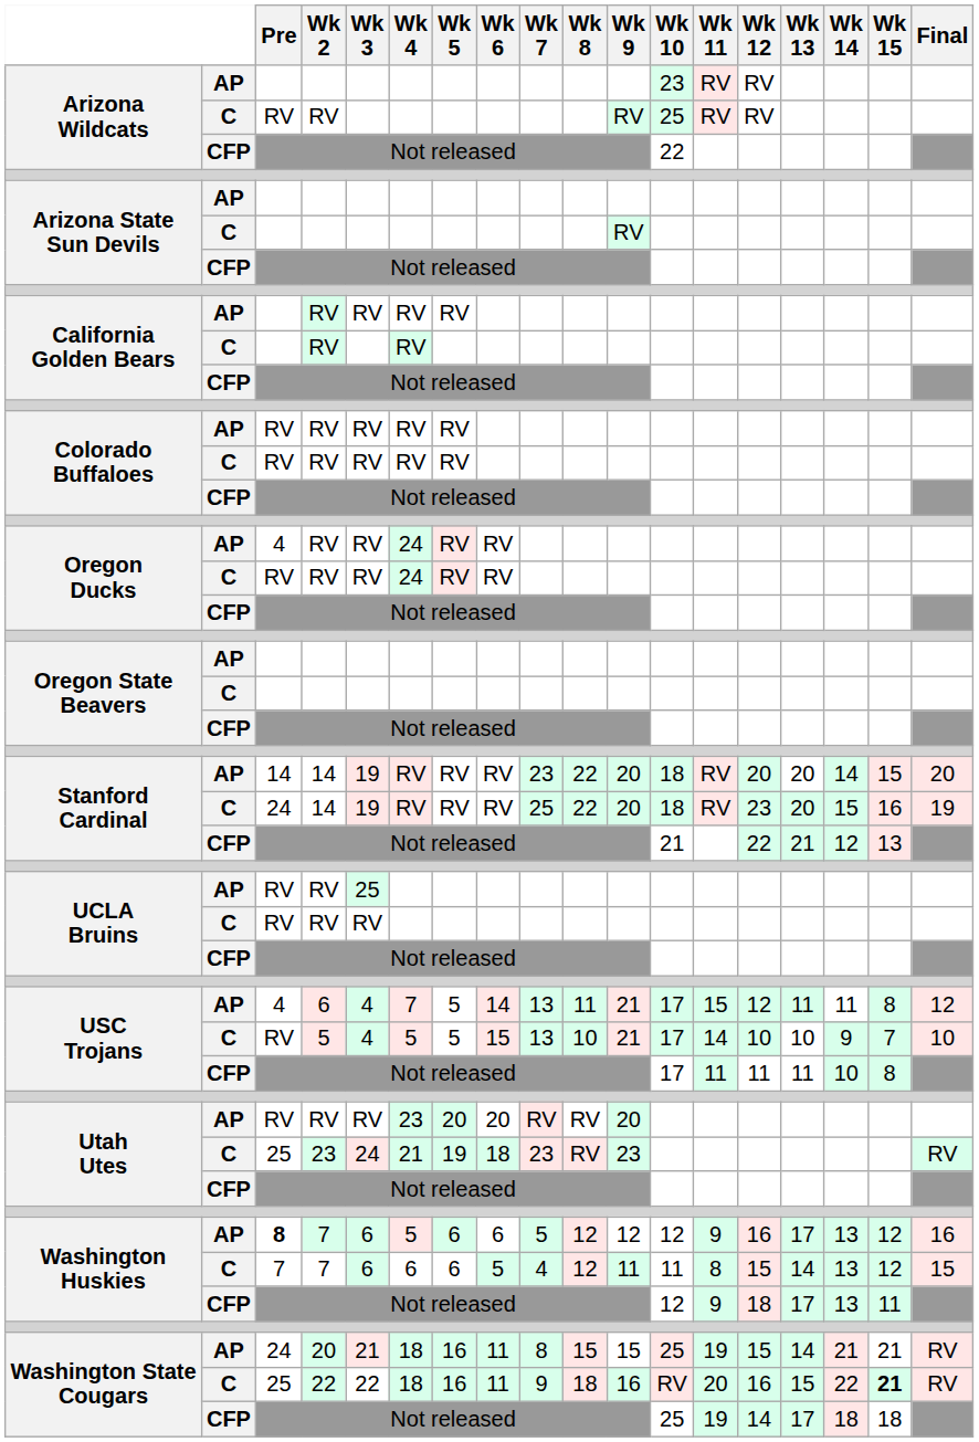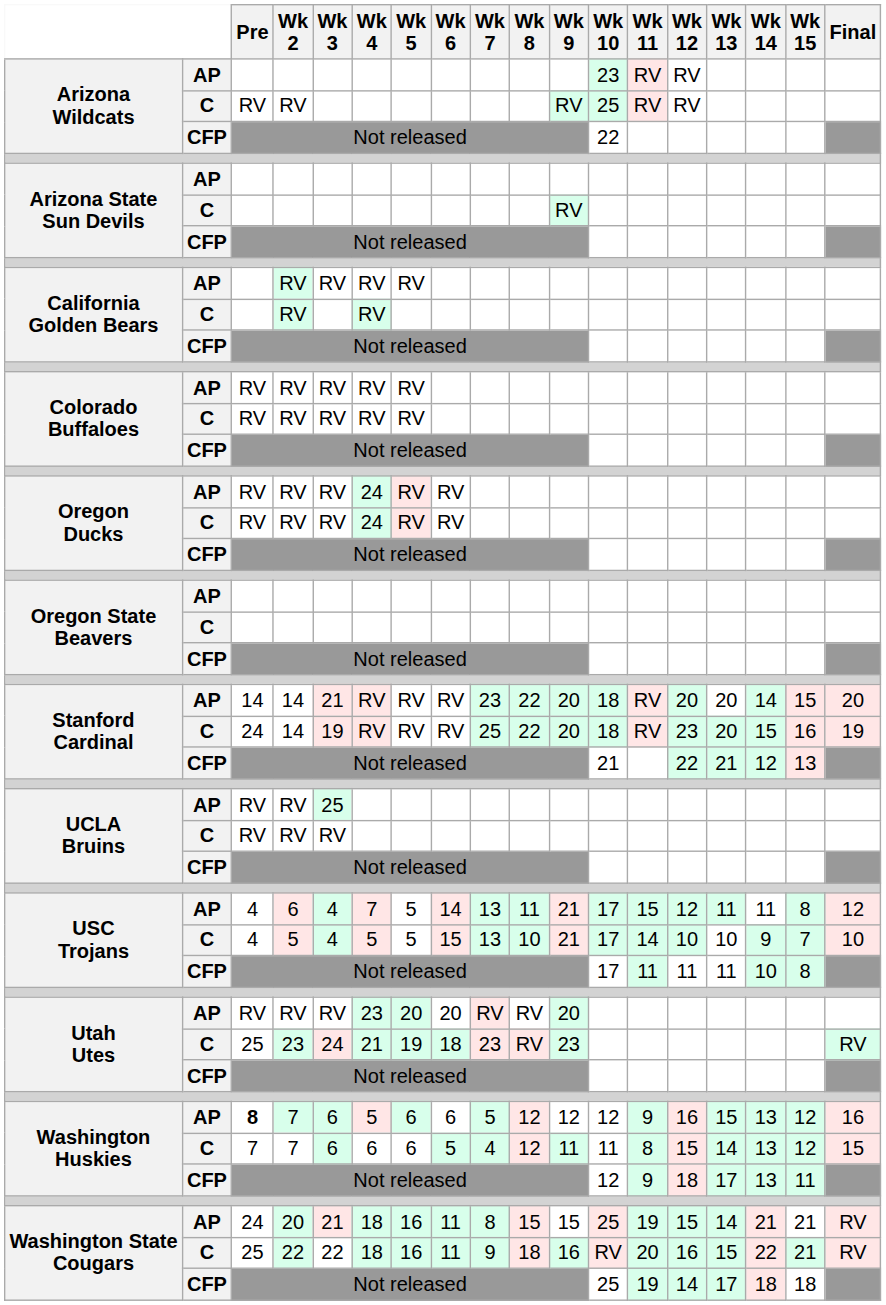Oregon Ducks / AP | Pre: 4 -> RV
Stanford Cardinal / AP | Wk 3: 19 -> 21
USC Trojans / C | Pre: RV -> 4
Washington Huskies / AP | Wk 13: 17 -> 15
Washington State Cougars / C | Wk 15: bold -> normal
